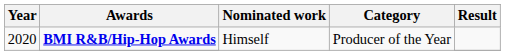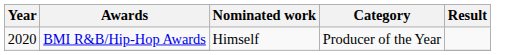BMI R&B/Hip-Hop Awards | Awards: bold -> normal
